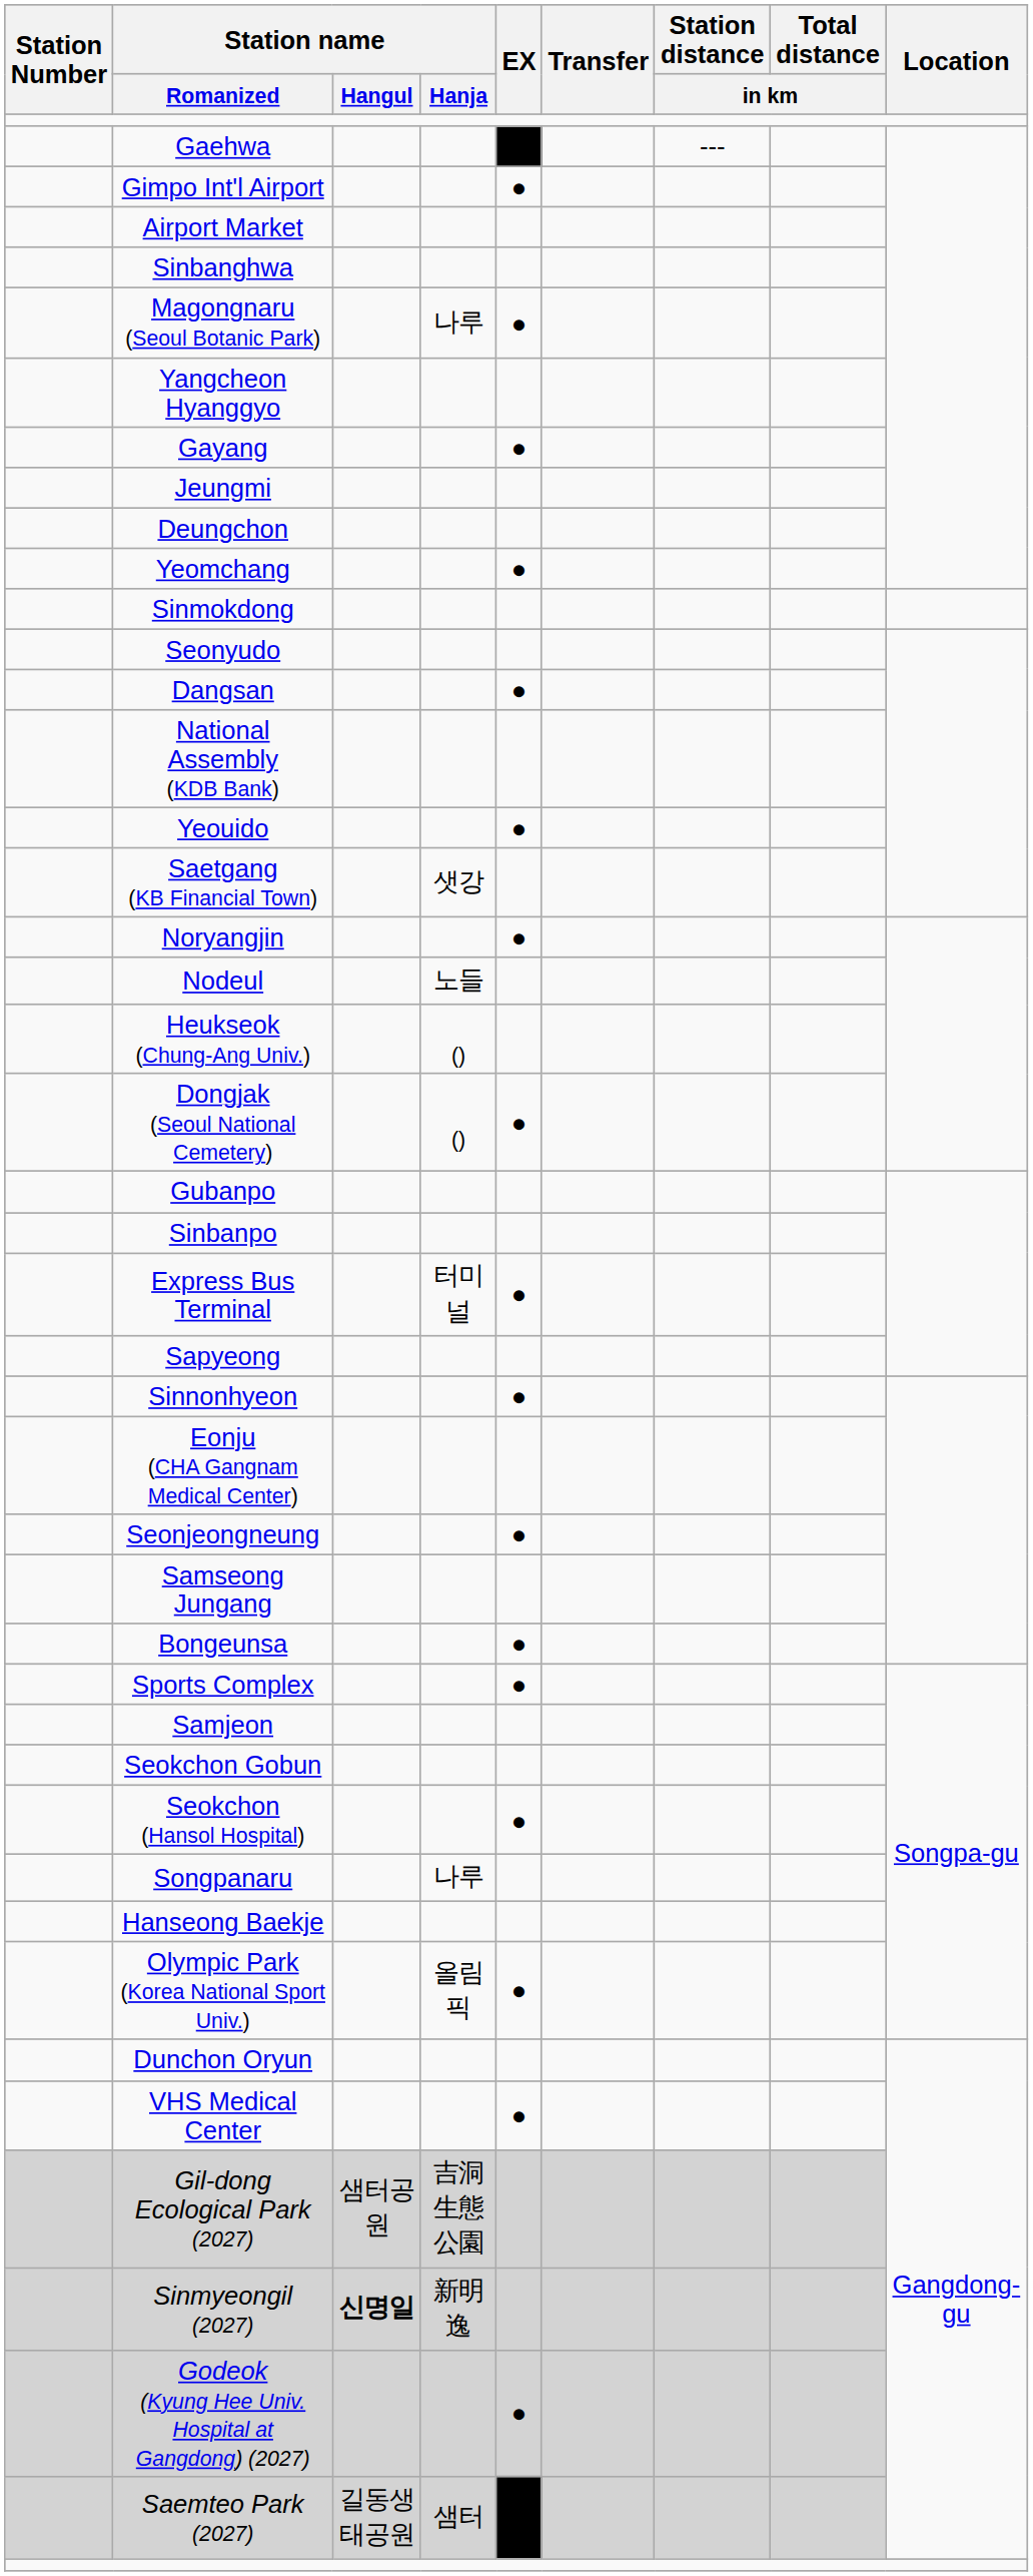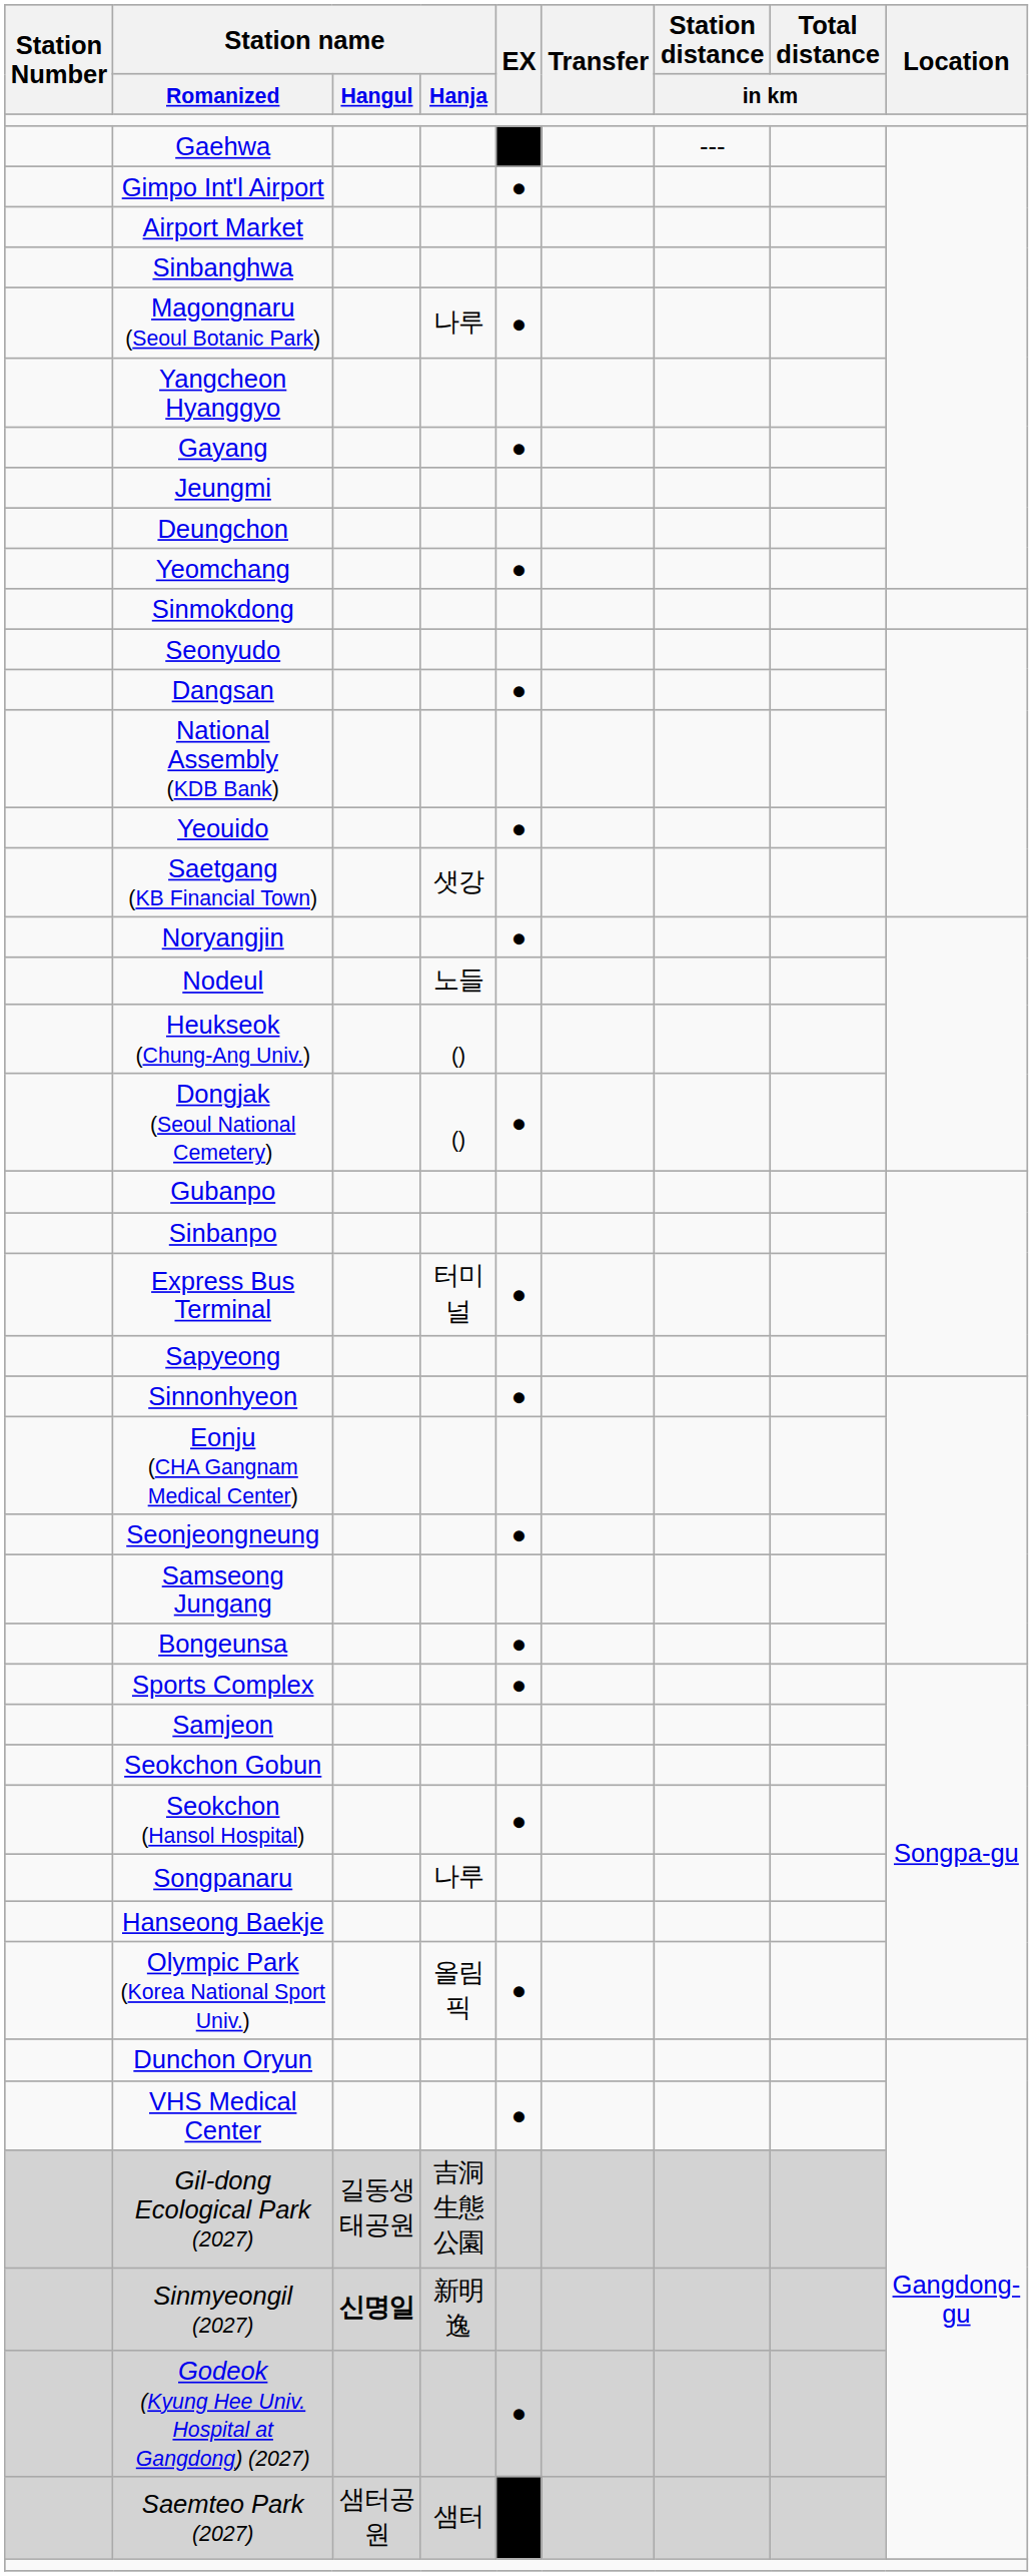Gil-dong Ecological Park (2027) | Station name / Hangul: 샘터공원 -> 길동생태공원
Saemteo Park (2027) | Station name / Hangul: 길동생태공원 -> 샘터공원
